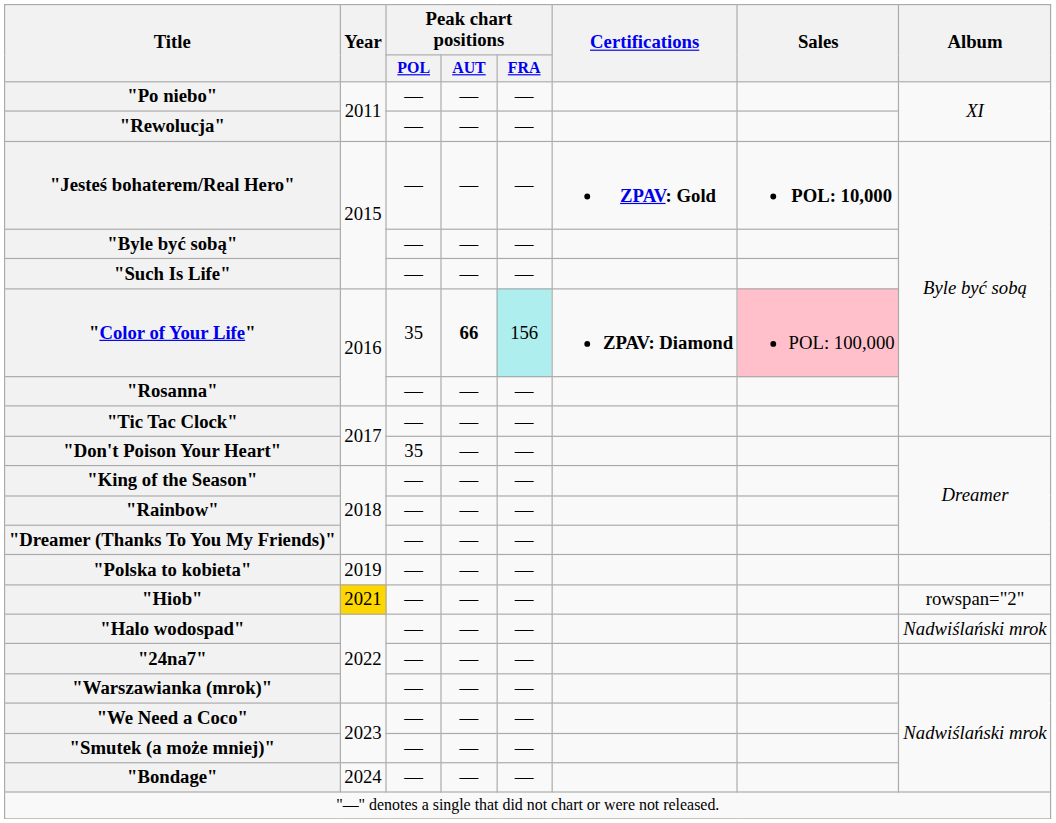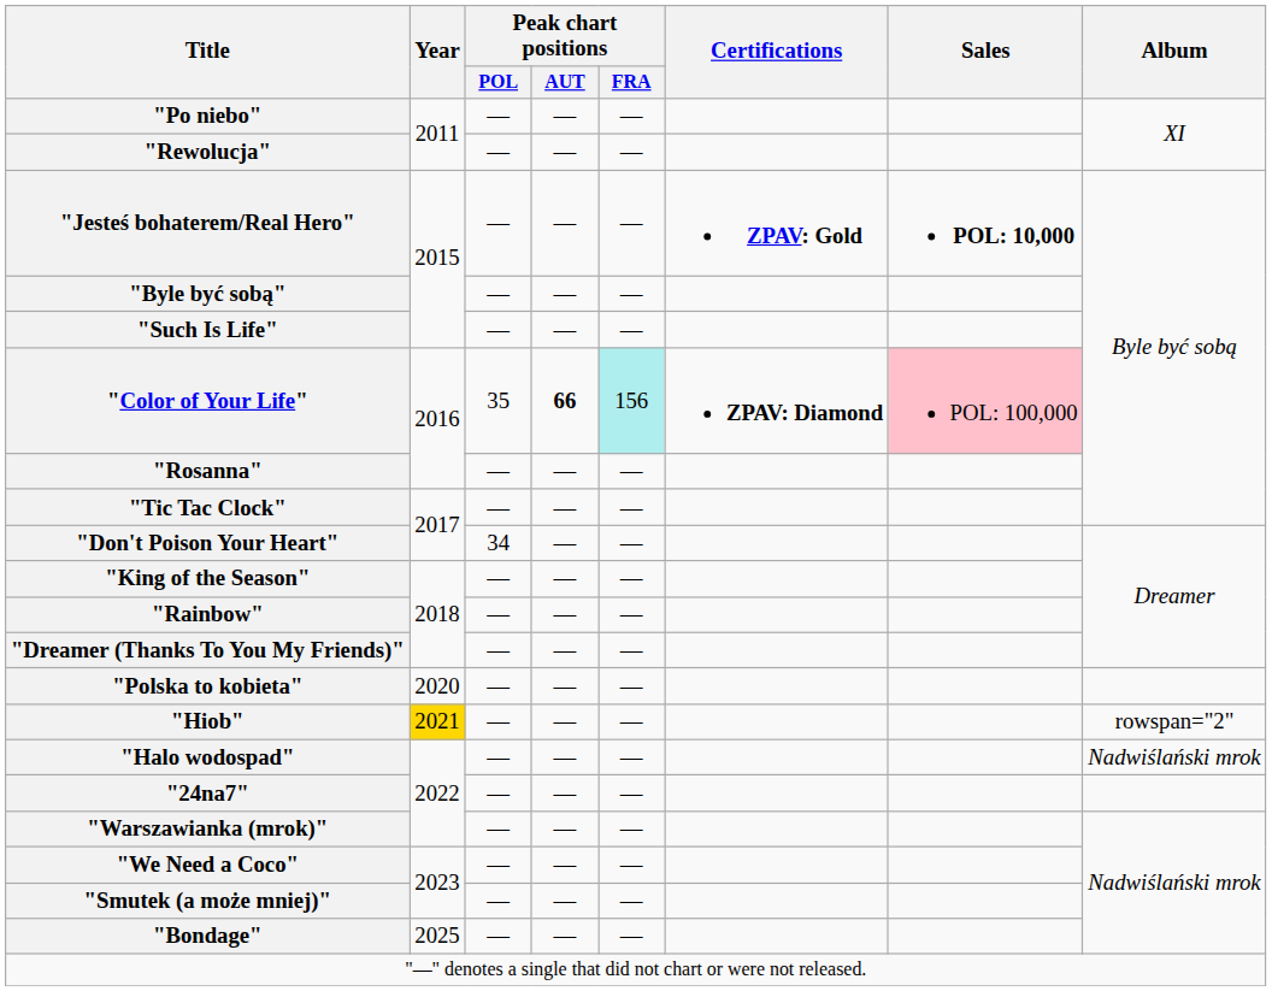"Don't Poison Your Heart" | Peak chart positions / POL: 35 -> 34
"Polska to kobieta" | Year: 2019 -> 2020
"Bondage" | Year: 2024 -> 2025
